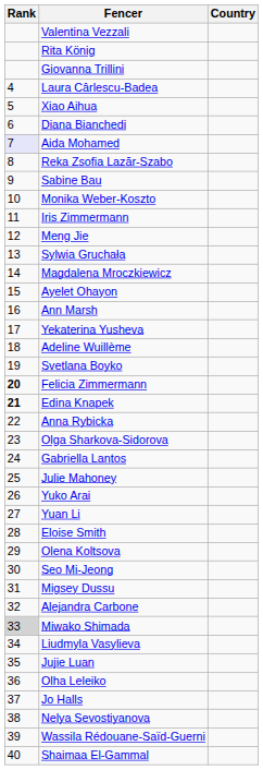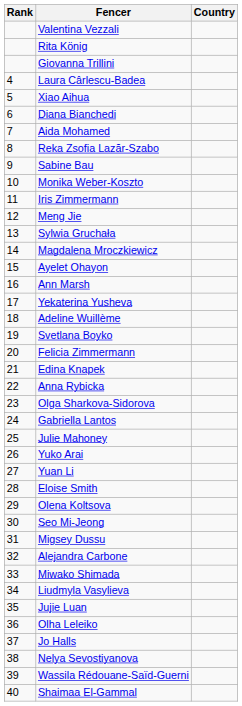Aida Mohamed | Rank: lavender background -> no background
Felicia Zimmermann | Rank: bold -> normal
Edina Knapek | Rank: bold -> normal
Miwako Shimada | Rank: lightgrey background -> no background
